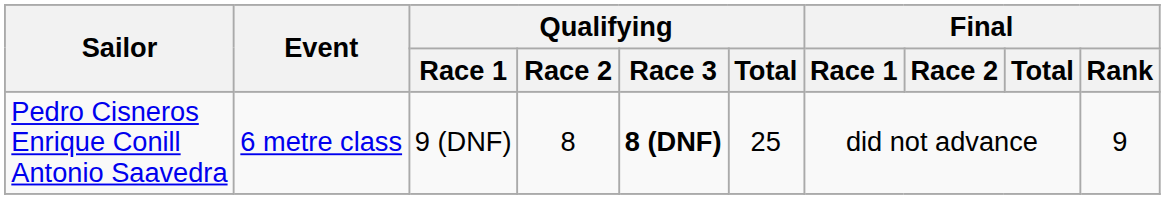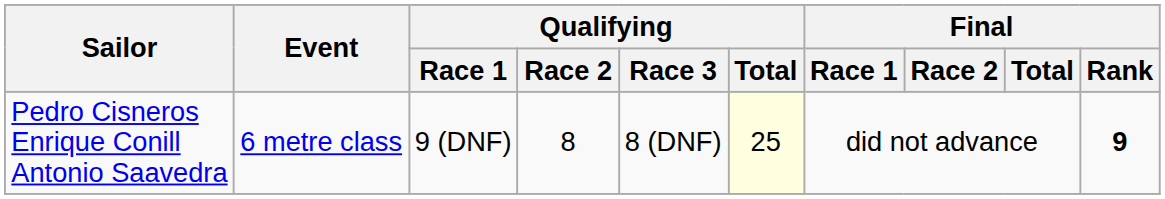Pedro Cisneros Enrique Conill Antonio Saavedra | Qualifying / Race 3: bold -> normal
Pedro Cisneros Enrique Conill Antonio Saavedra | Qualifying / Total: no background -> lightyellow background
Pedro Cisneros Enrique Conill Antonio Saavedra | Final / Rank: normal -> bold
